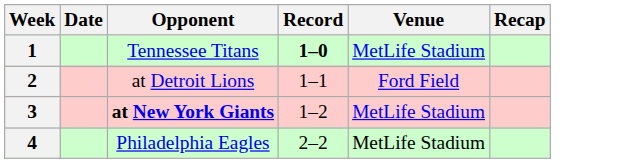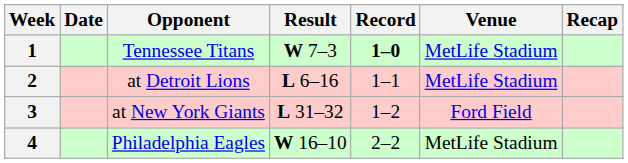+ column: Result | W 7–3 | L 6–16 | L 31–32 | W 16–10
2 | Venue: Ford Field -> MetLife Stadium
3 | Opponent: bold -> normal
3 | Venue: MetLife Stadium -> Ford Field
